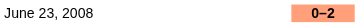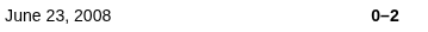June 23, 2008 | column 2: lightsalmon background -> no background
